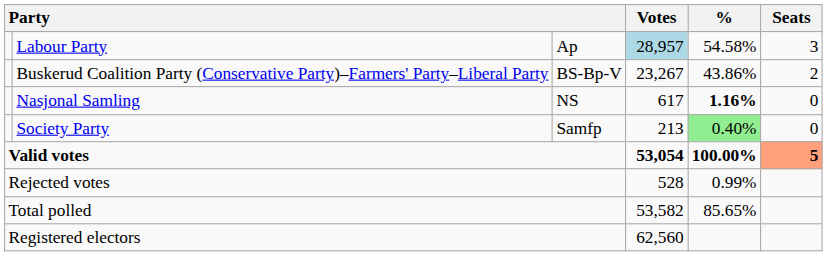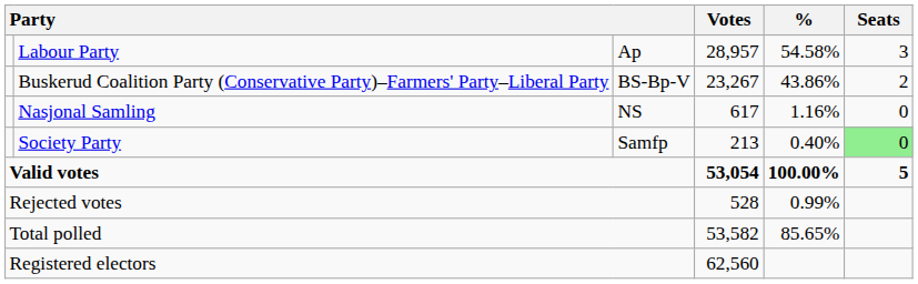Labour Party | Votes: lightblue background -> no background
Nasjonal Samling | %: bold -> normal
Society Party | %: lightgreen background -> no background
Society Party | Seats: no background -> lightgreen background
Valid votes | Seats: lightsalmon background -> no background
